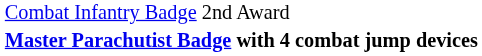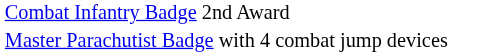row 2 | column 1: bold -> normal
